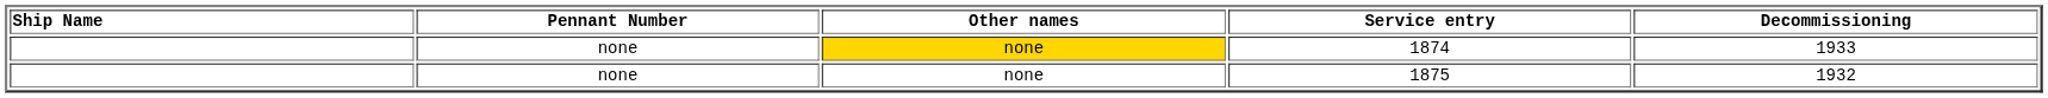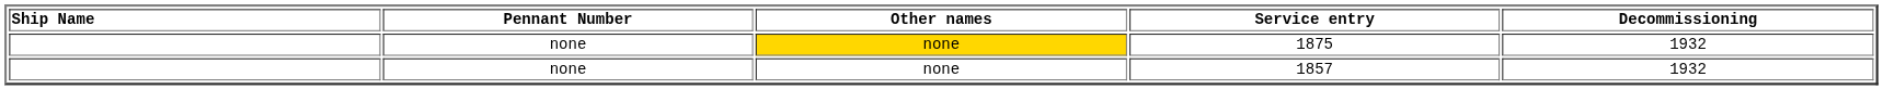row 2 | Service entry: 1874 -> 1875
row 2 | Decommissioning: 1933 -> 1932
row 3 | Service entry: 1875 -> 1857
